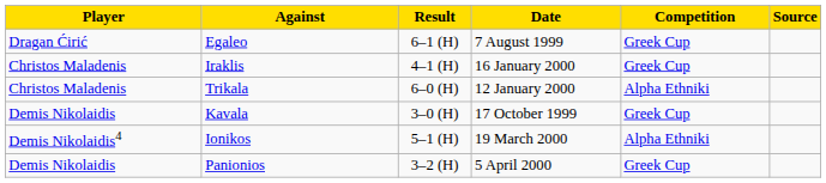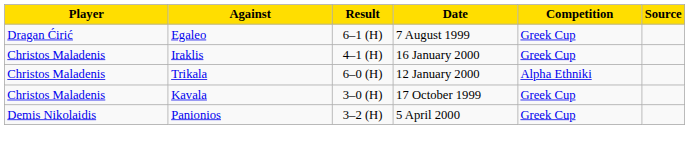Kavala | Player: Demis Nikolaidis -> Christos Maladenis
- row: Demis Nikolaidis4 | Ionikos | 5–1 (H) | 19 March 2000 | Alpha Ethniki
